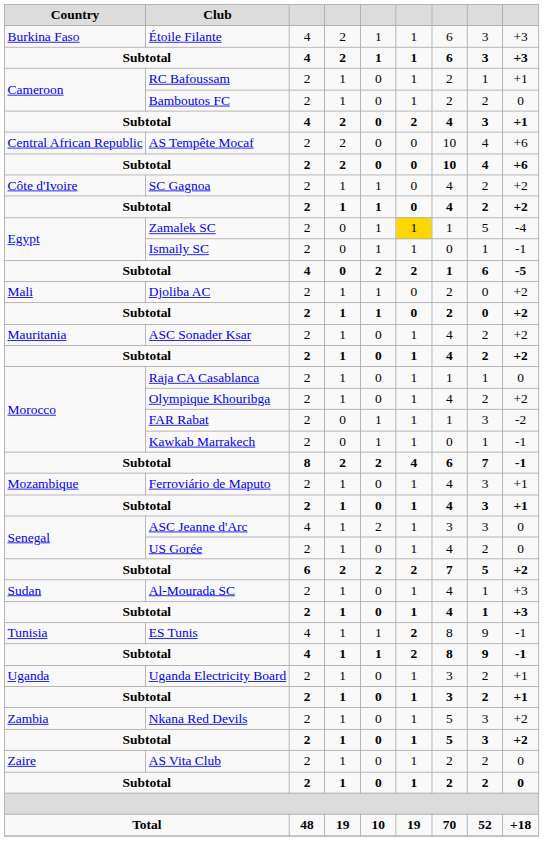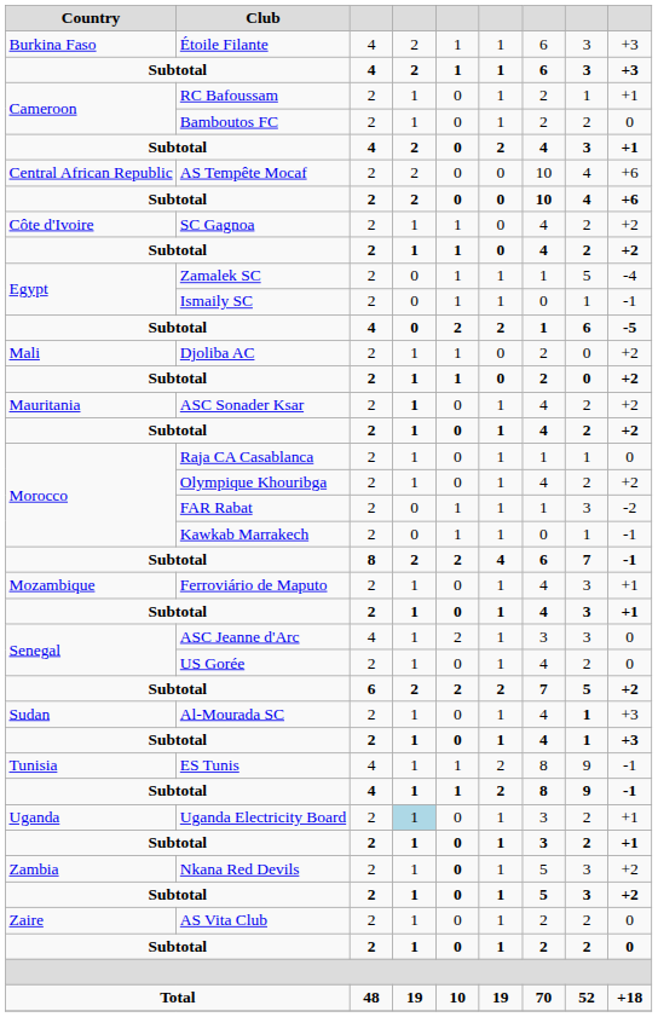Zamalek SC | column 6: gold background -> no background
ASC Sonader Ksar | column 4: normal -> bold
Al-Mourada SC | column 8: normal -> bold
ES Tunis | column 6: bold -> normal
Uganda Electricity Board | column 4: no background -> lightblue background
Nkana Red Devils | column 5: normal -> bold
